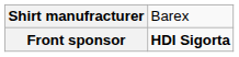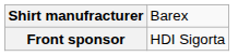Front sponsor | column 2: bold -> normal
